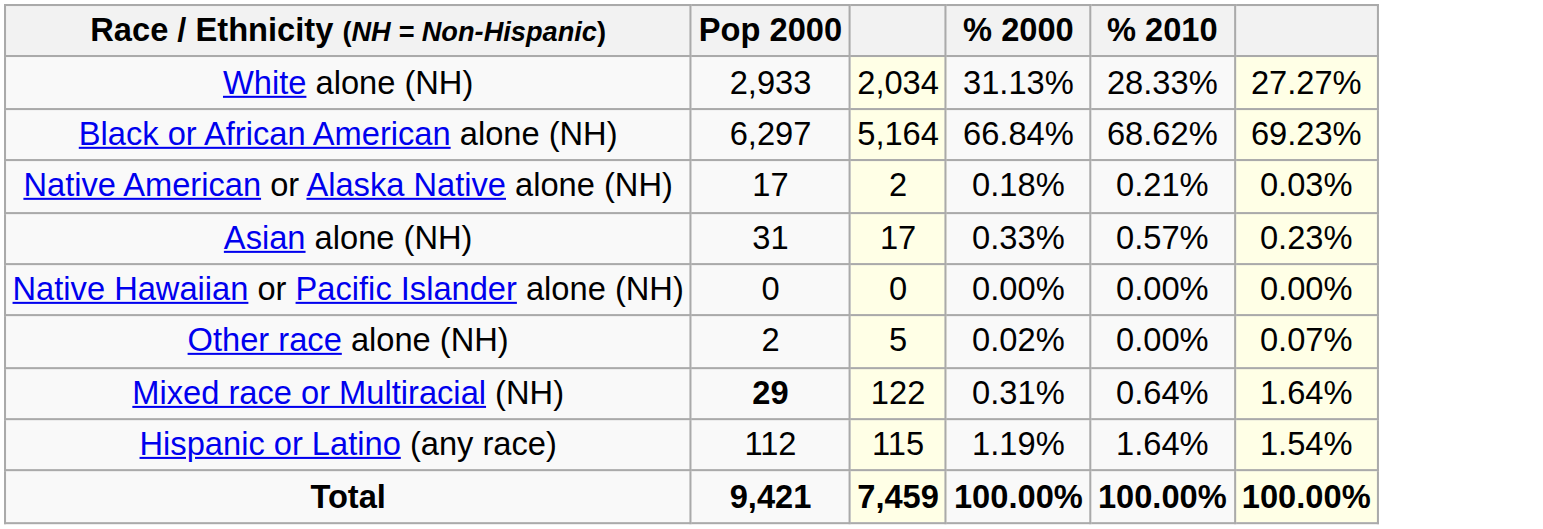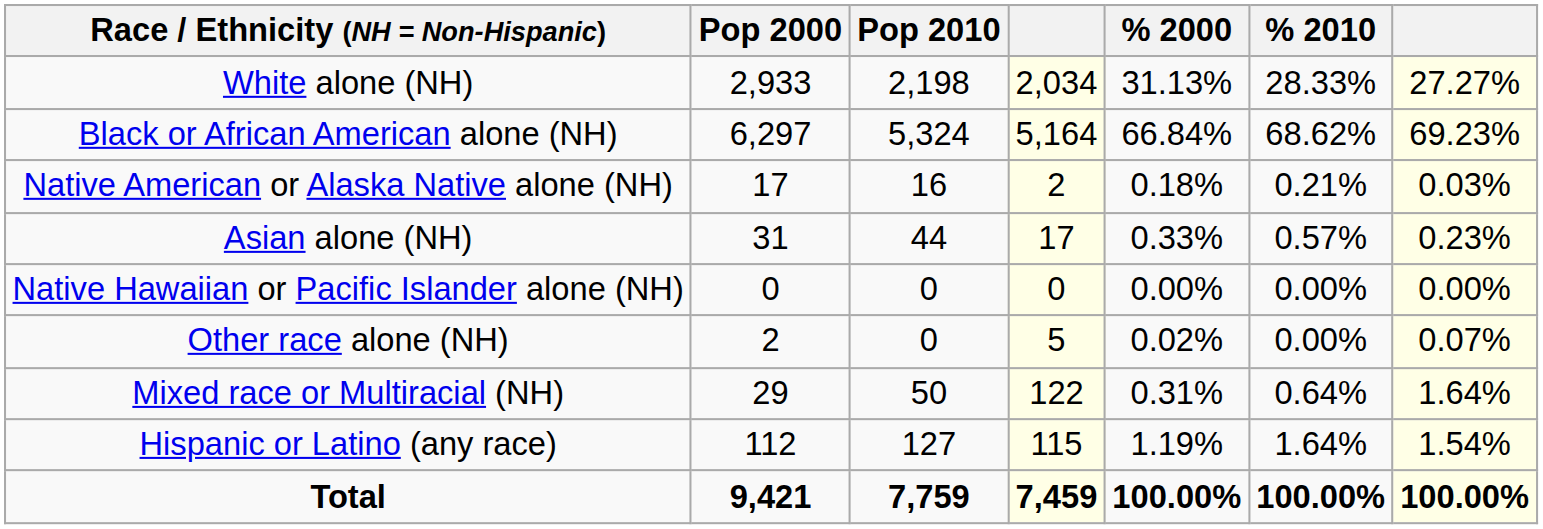+ column: Pop 2010 | 2,198 | 5,324 | 16 | 44 | 0 | 0 | 50 | 127 | 7,759
Mixed race or Multiracial (NH) | Pop 2000: bold -> normal
